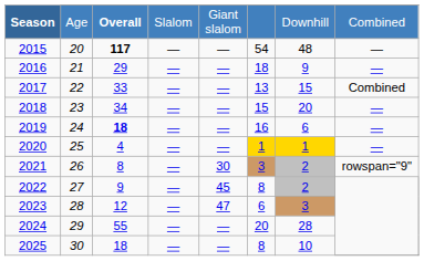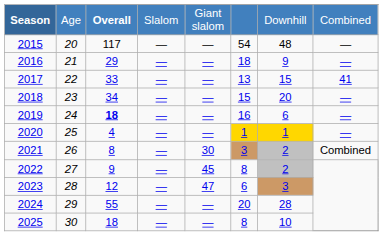2015 | column 3: bold -> normal
2017 | column 8: Combined -> 41
2021 | column 8: rowspan="9" -> Combined
